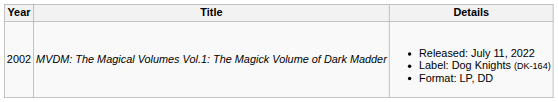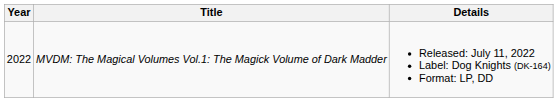row 2 | Year: 2002 -> 2022
